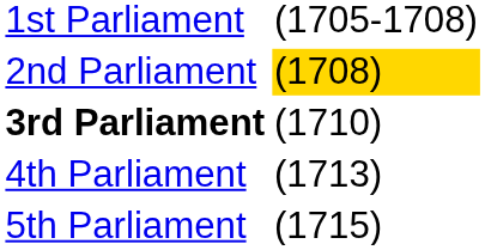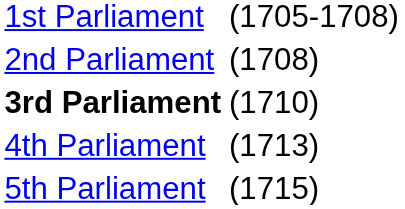2nd Parliament | column 2: gold background -> no background
